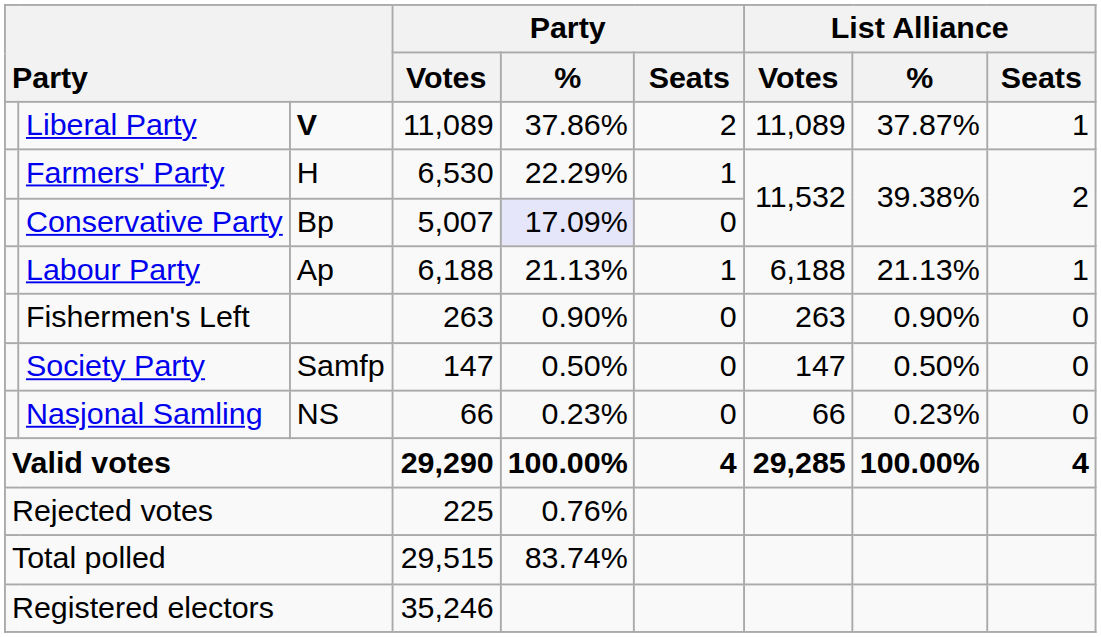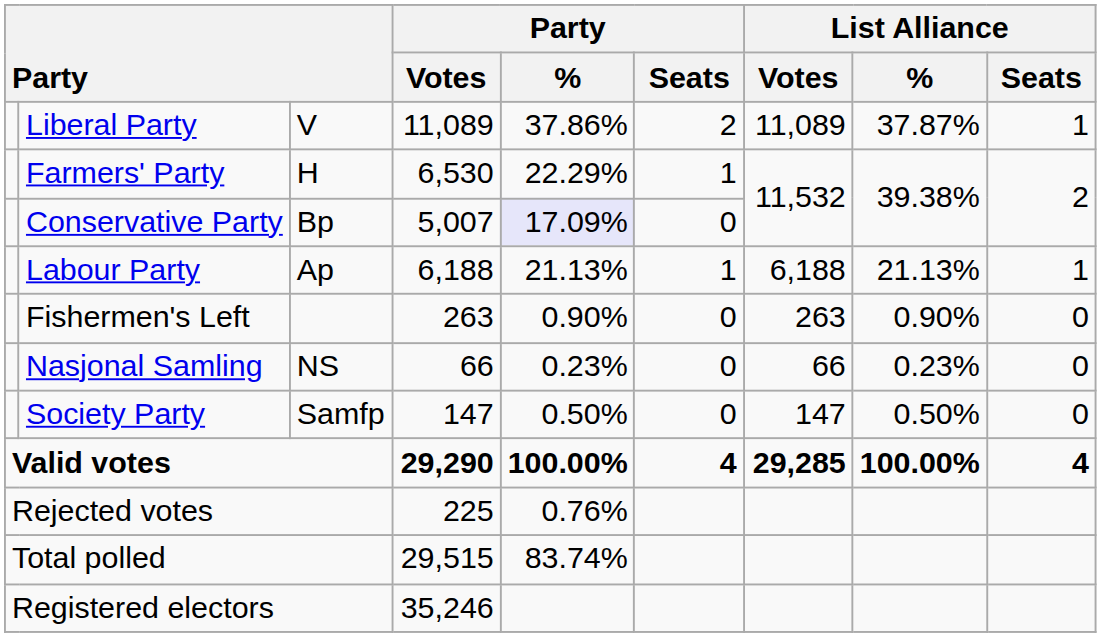Liberal Party | column 3: bold -> normal
rows swapped: Society Party <-> Nasjonal Samling
